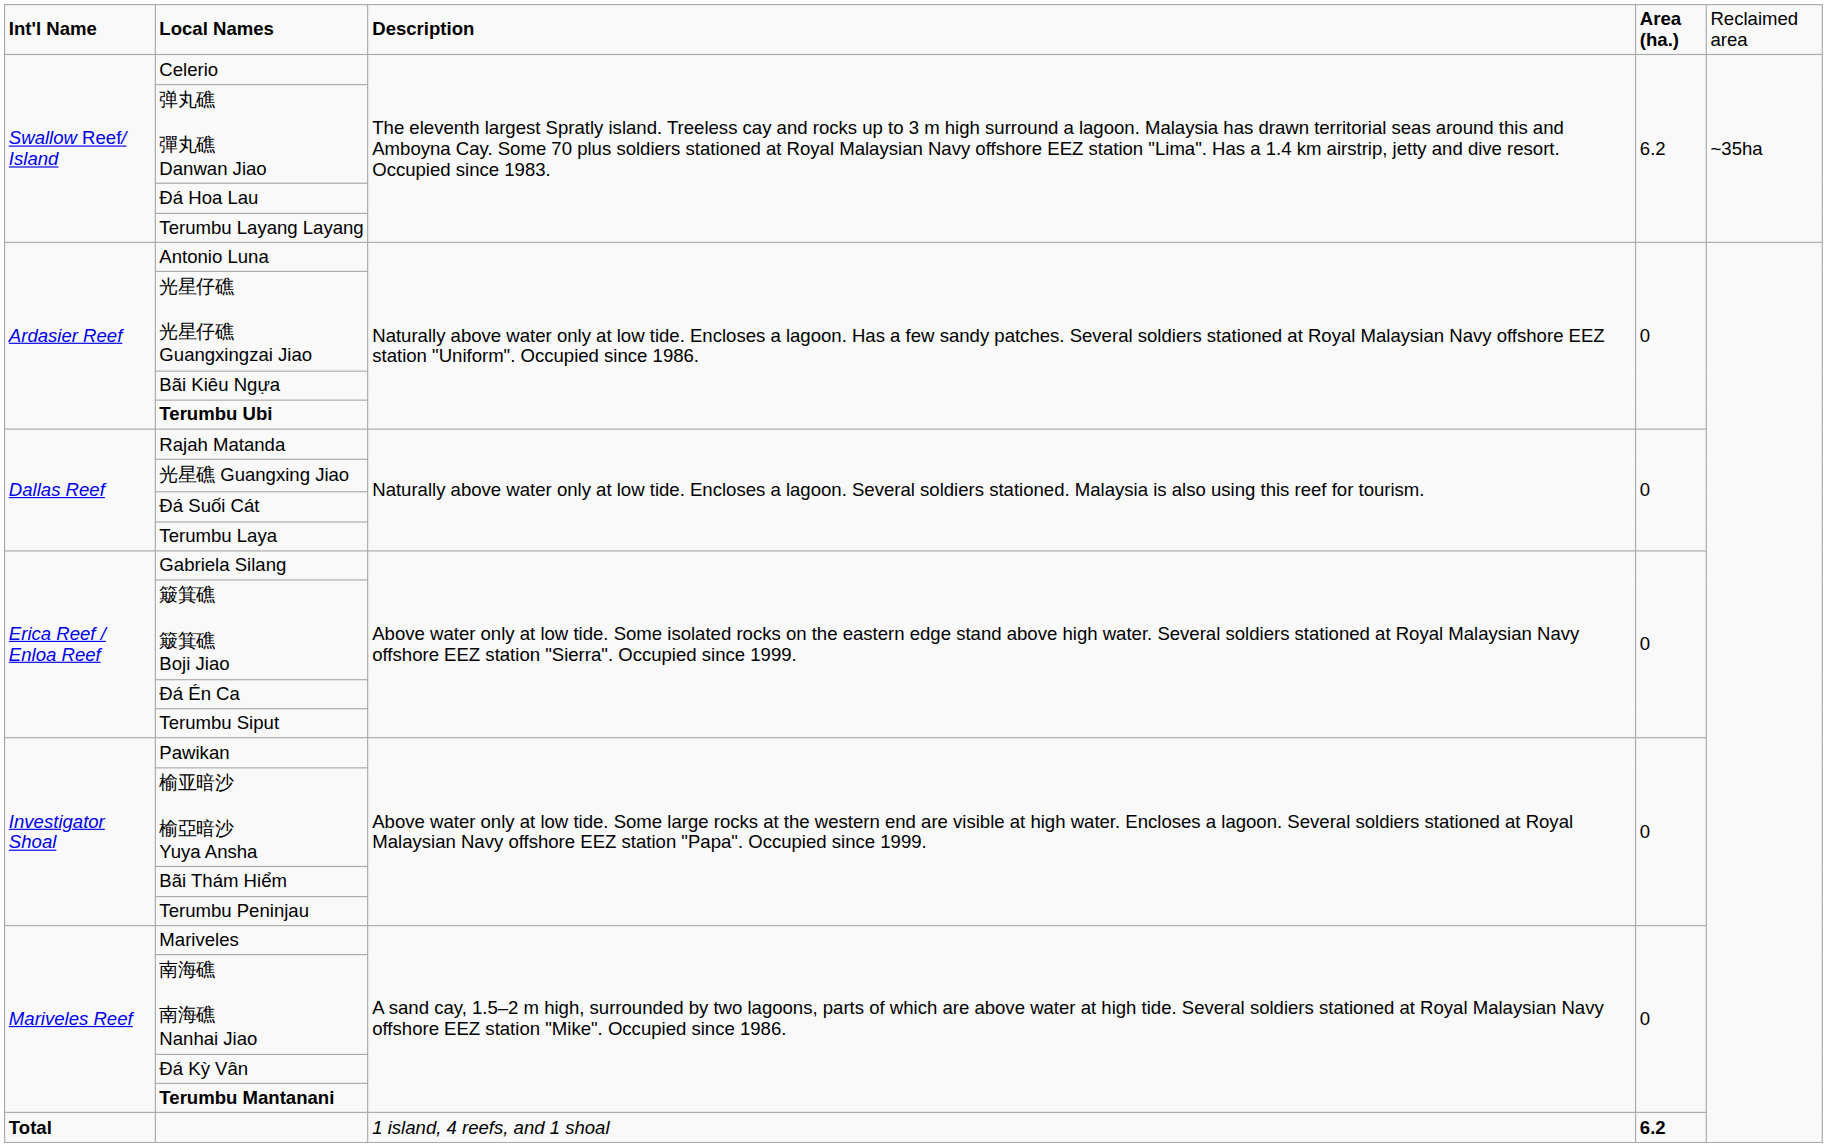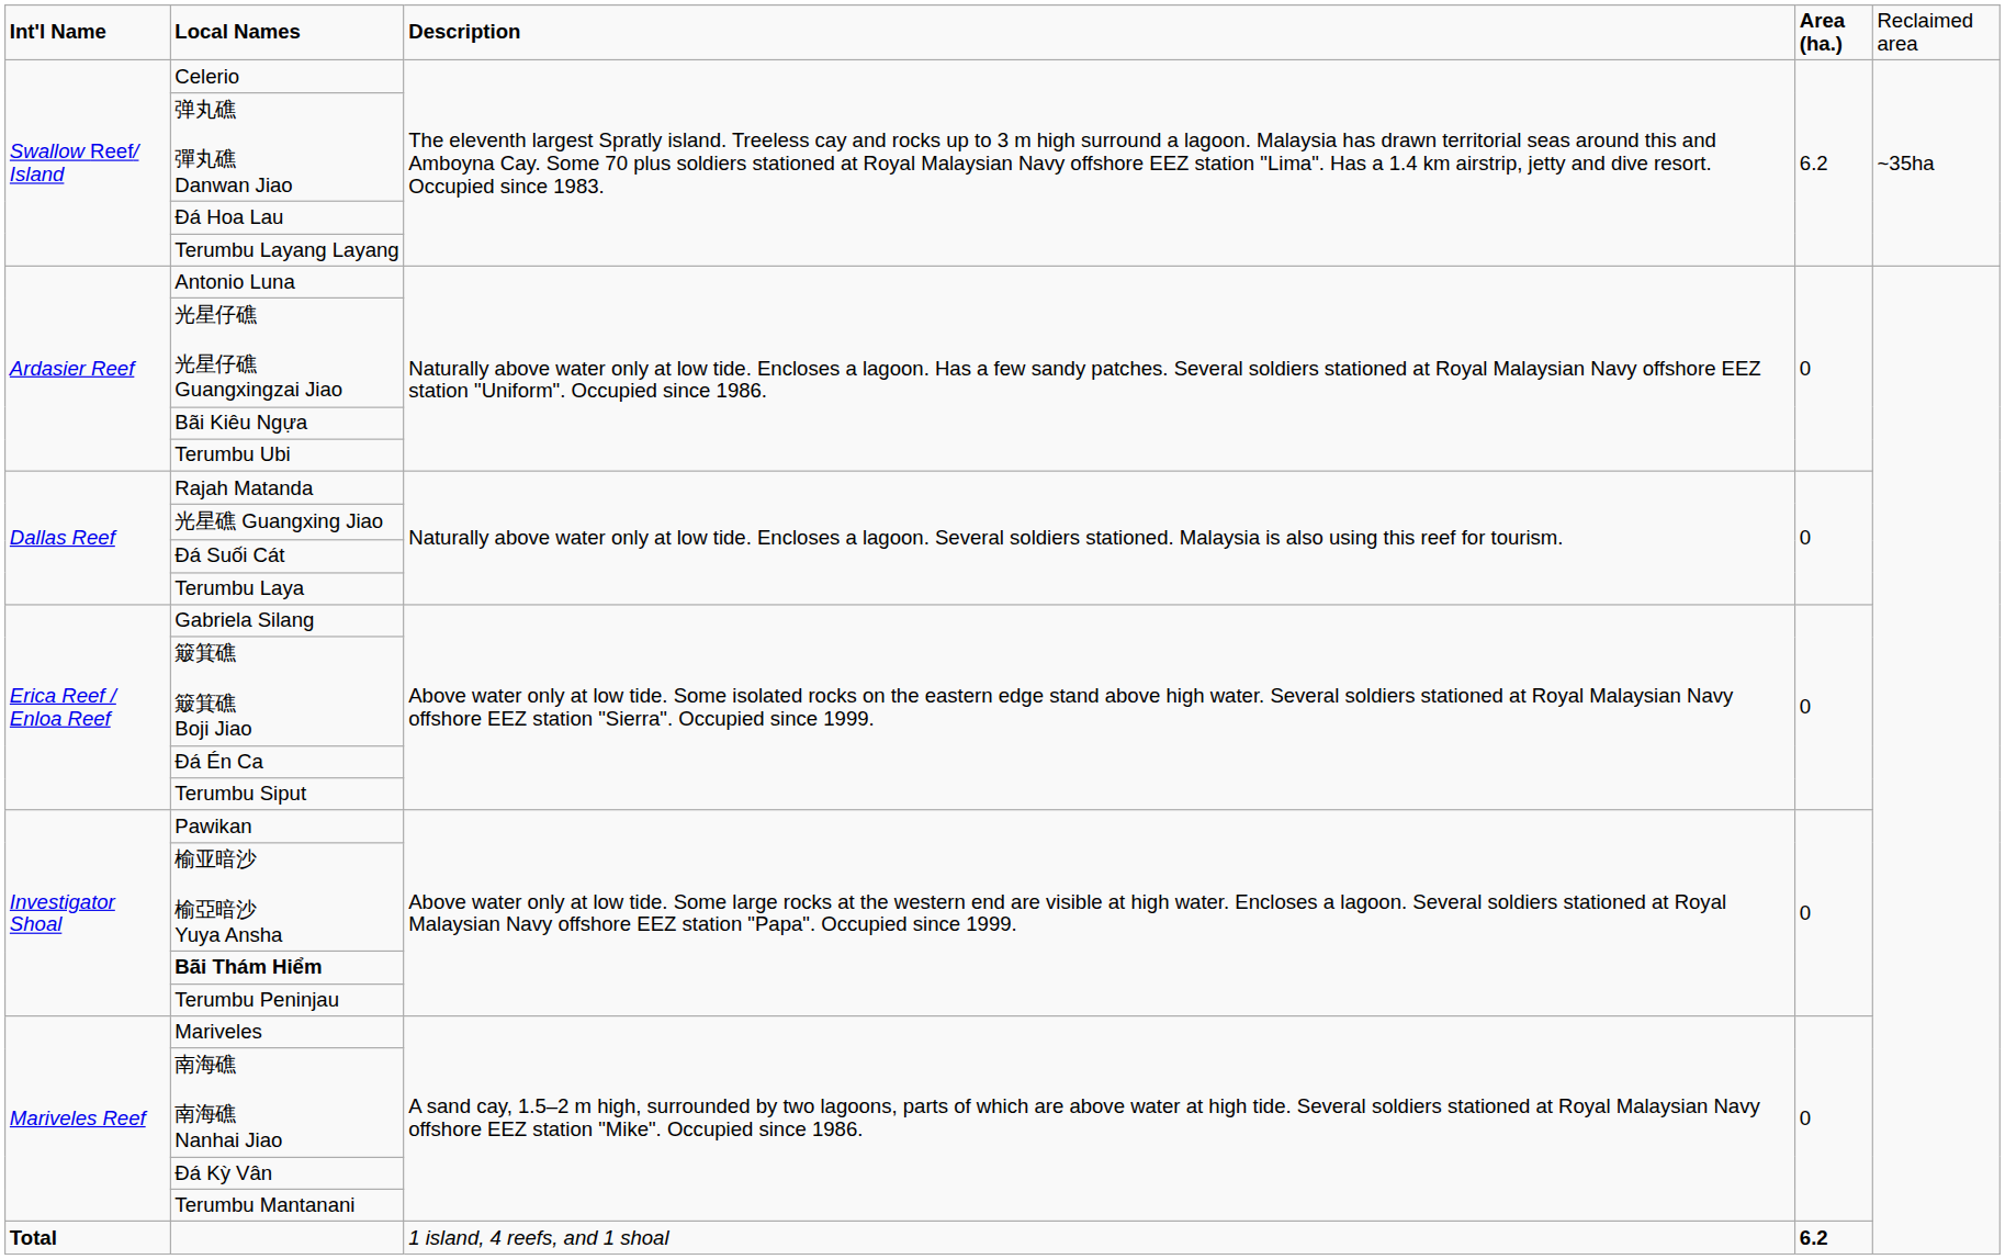Terumbu Ubi | column 2: bold -> normal
Bãi Thám Hiểm | column 2: normal -> bold
Terumbu Mantanani | column 2: bold -> normal
